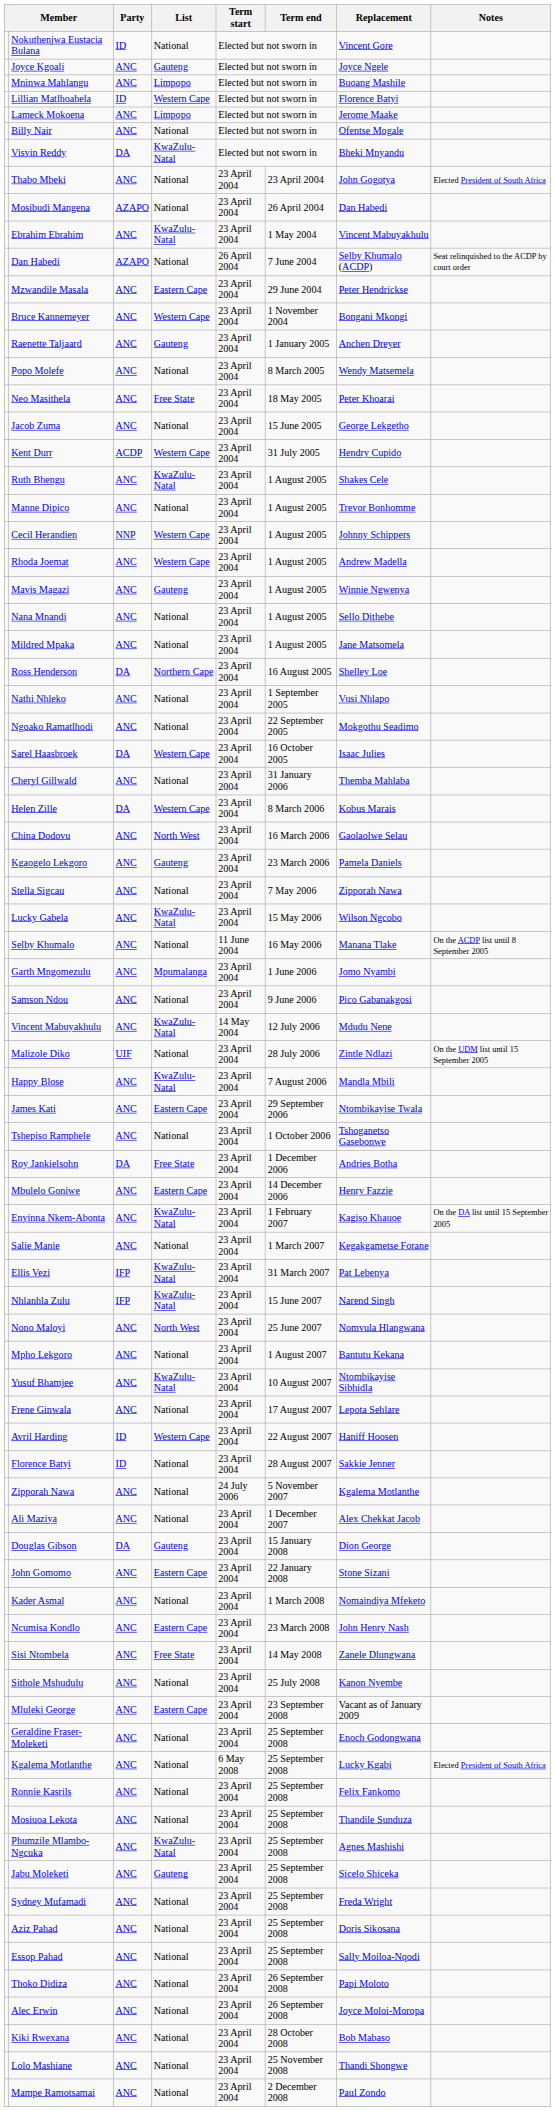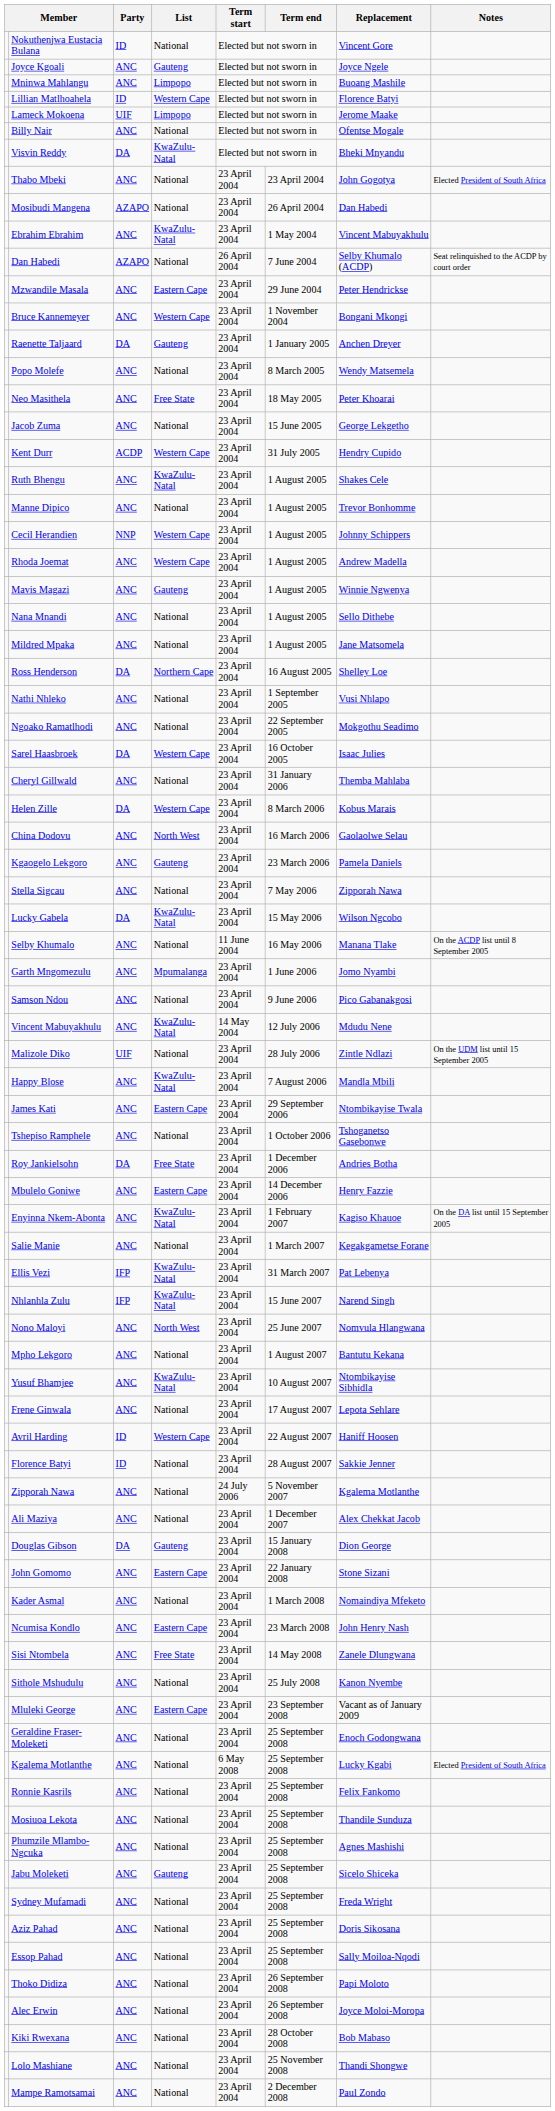Lameck Mokoena | Party: ANC -> UIF
Raenette Taljaard | Party: ANC -> DA
Lucky Gabela | Party: ANC -> DA
Phumzile Mlambo-Ngcuka | List: KwaZulu-Natal -> National
